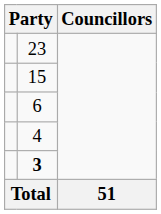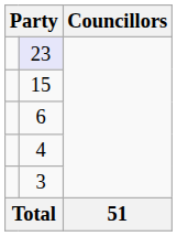23 | column 2: no background -> lavender background
3 | column 2: bold -> normal
